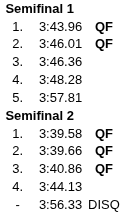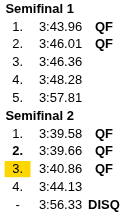3:39.66 | column 1: normal -> bold
3:40.86 | column 1: no background -> gold background
3:56.33 | column 3: normal -> bold
